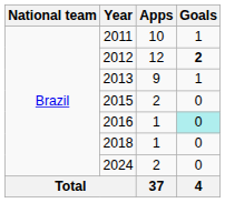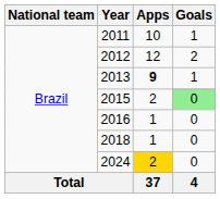2012 | Goals: bold -> normal
2013 | Apps: normal -> bold
2015 | Goals: no background -> lightgreen background
2016 | Goals: paleturquoise background -> no background
2024 | Apps: no background -> gold background
